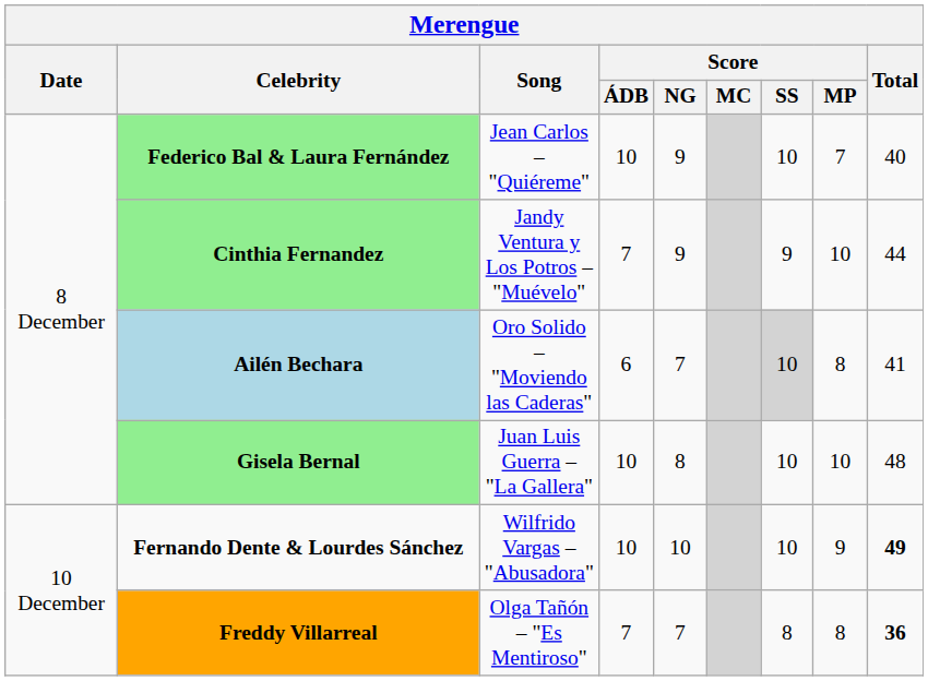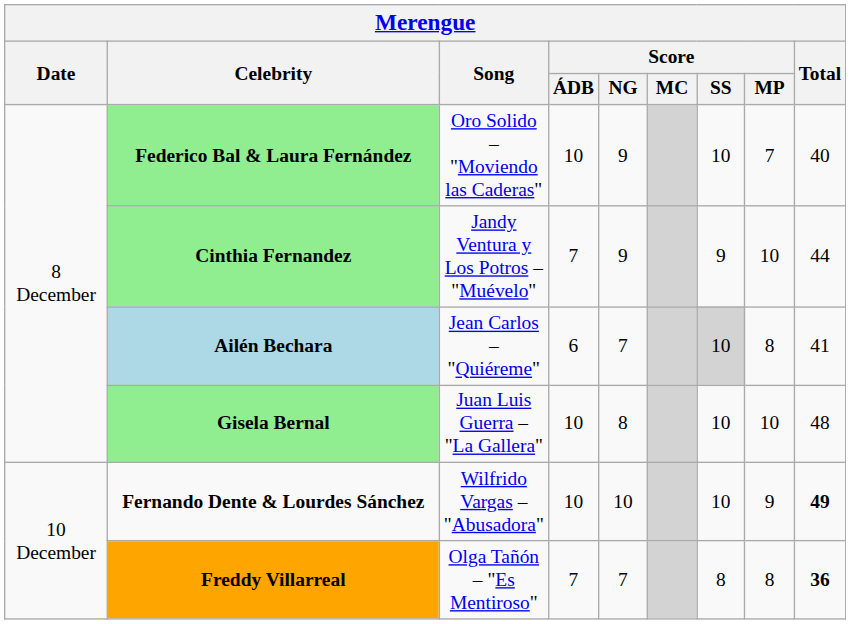Federico Bal & Laura Fernández | Song: Jean Carlos – "Quiéreme" -> Oro Solido – "Moviendo las Caderas"
Ailén Bechara | Song: Oro Solido – "Moviendo las Caderas" -> Jean Carlos – "Quiéreme"
